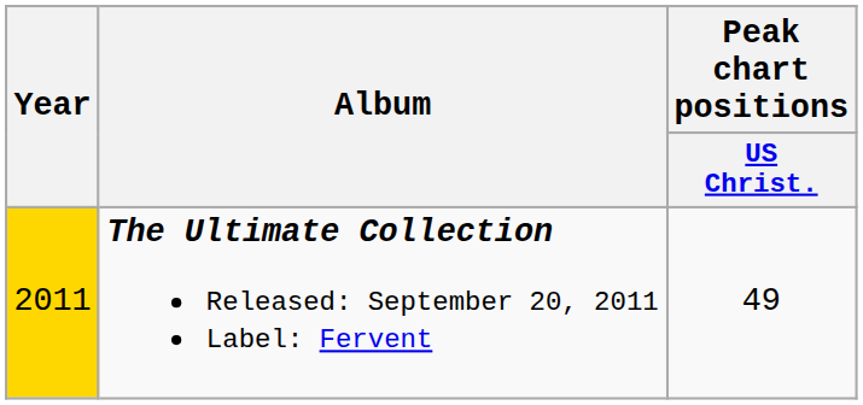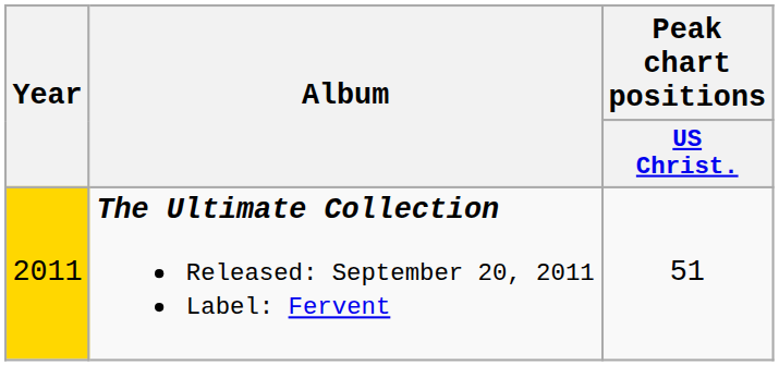row 3 | Peak chart positions / US Christ.: 49 -> 51
